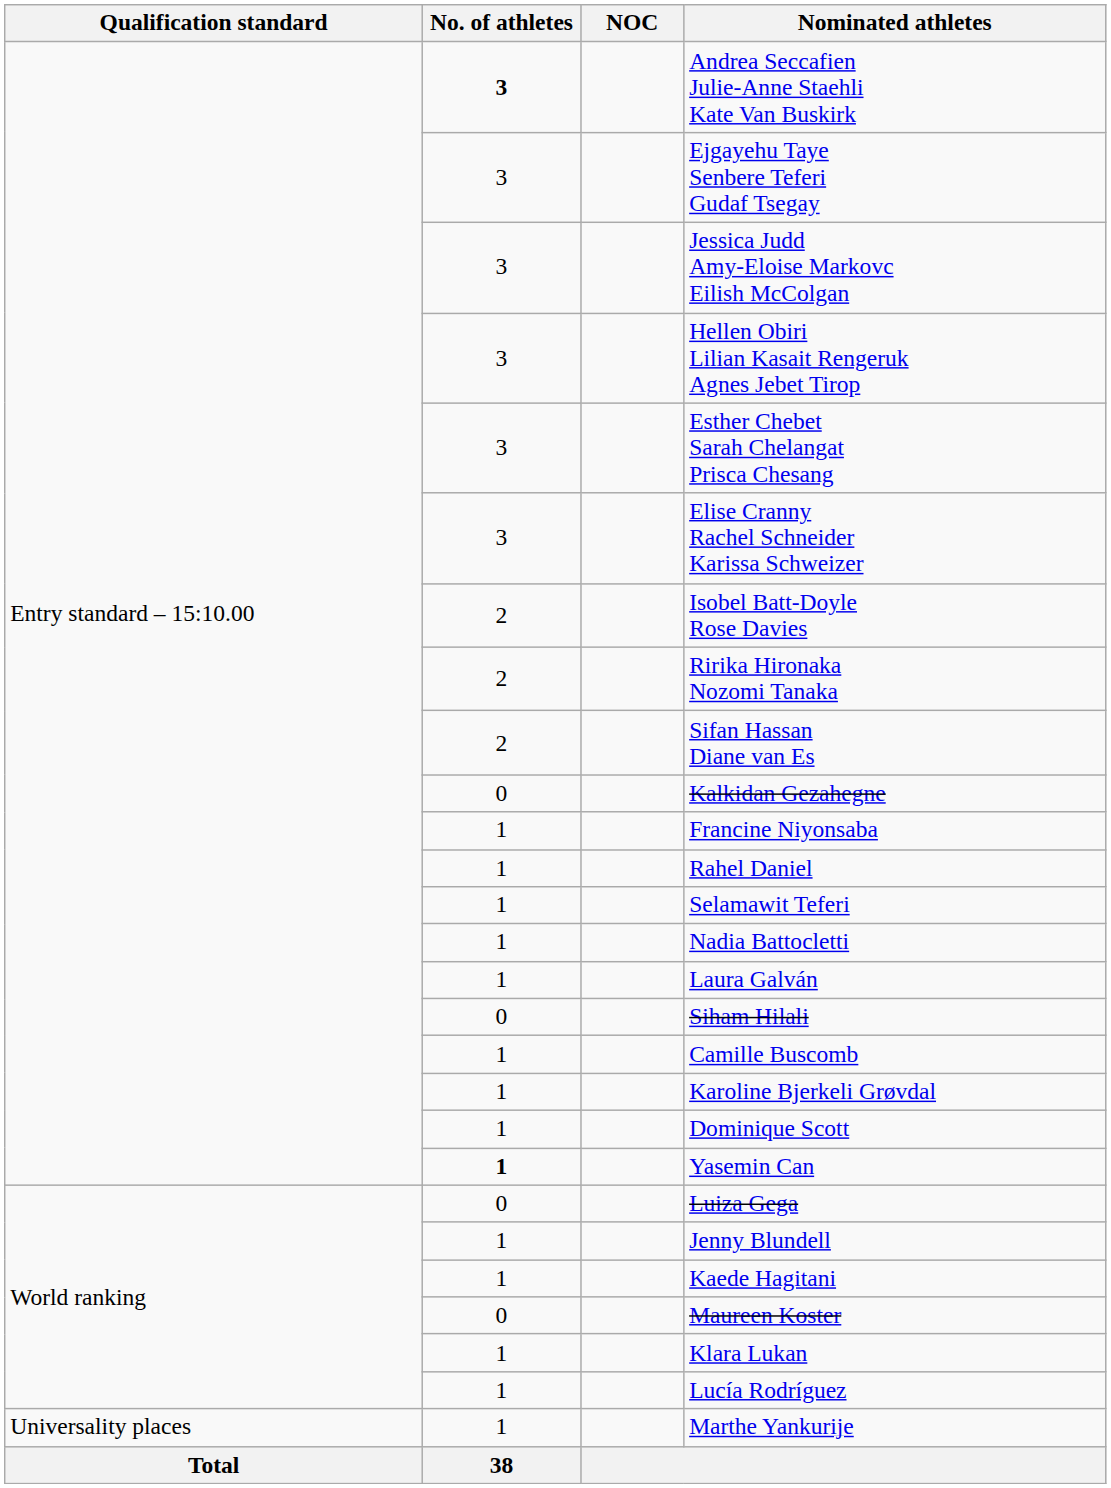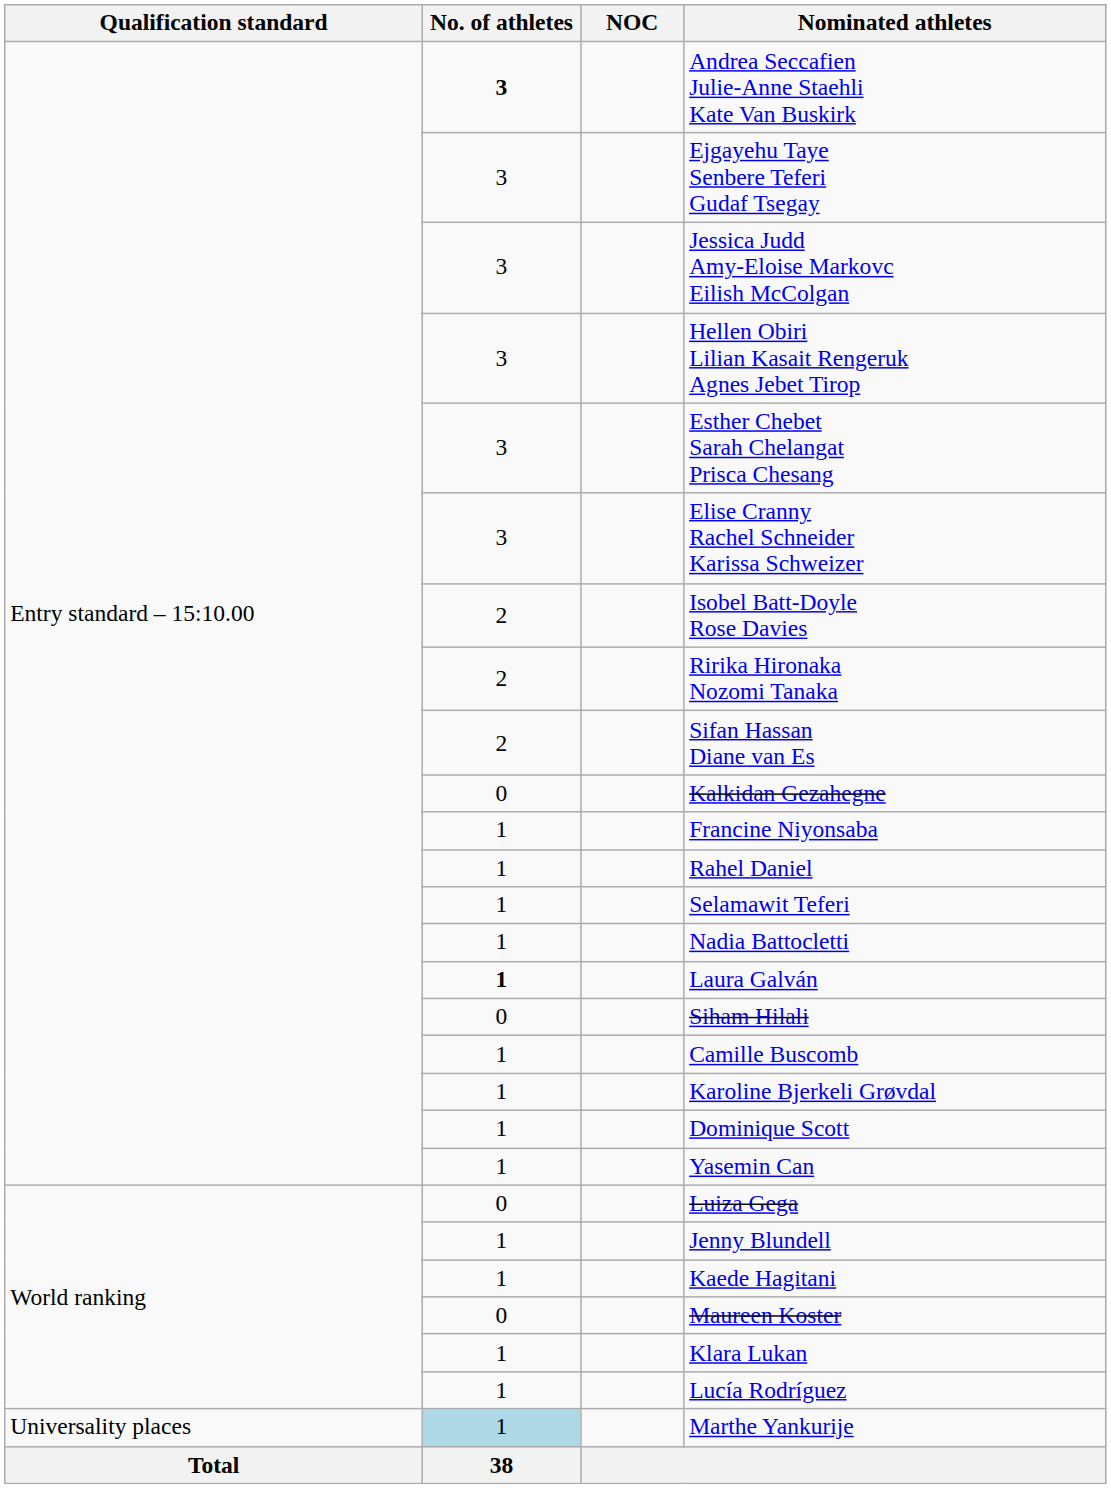Laura Galván | No. of athletes: normal -> bold
Yasemin Can | No. of athletes: bold -> normal
Marthe Yankurije | No. of athletes: no background -> lightblue background
